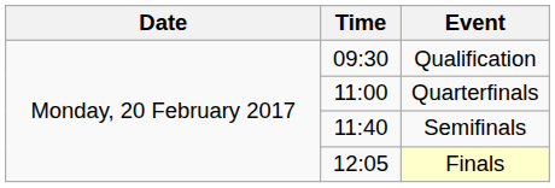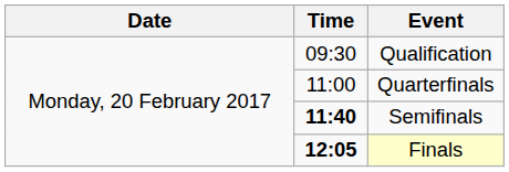Semifinals | Time: normal -> bold
Finals | Time: normal -> bold
